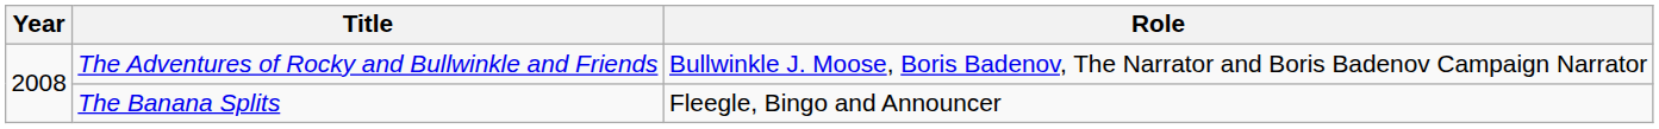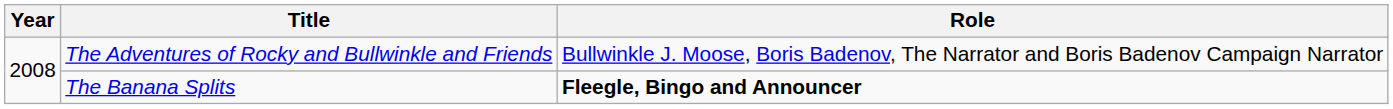The Banana Splits | Role: normal -> bold
